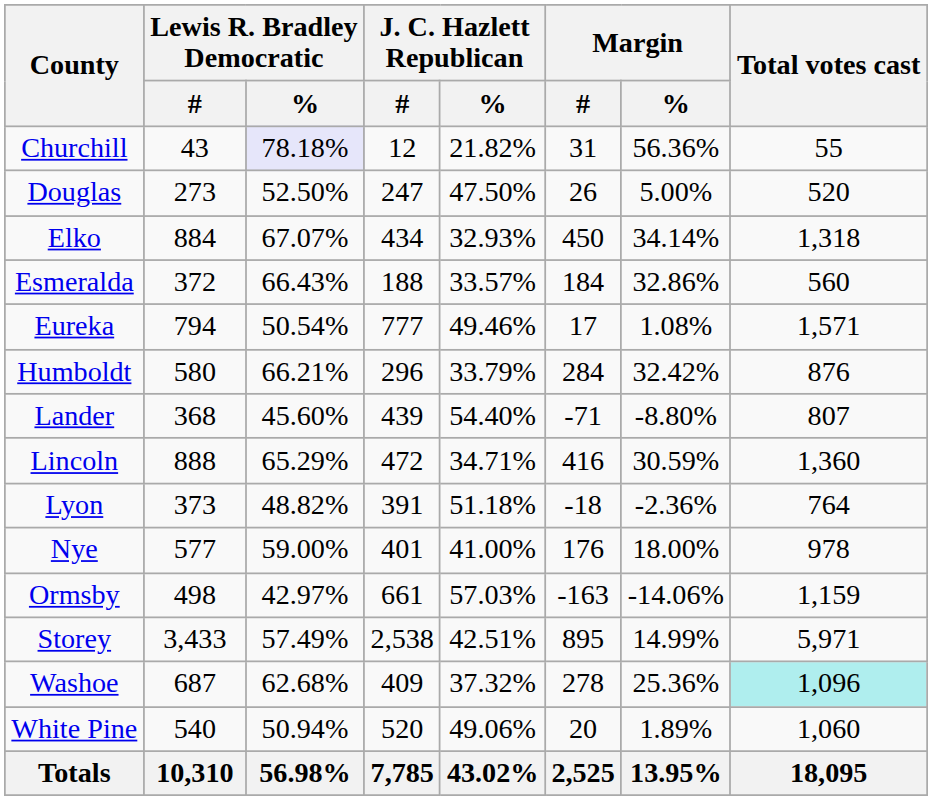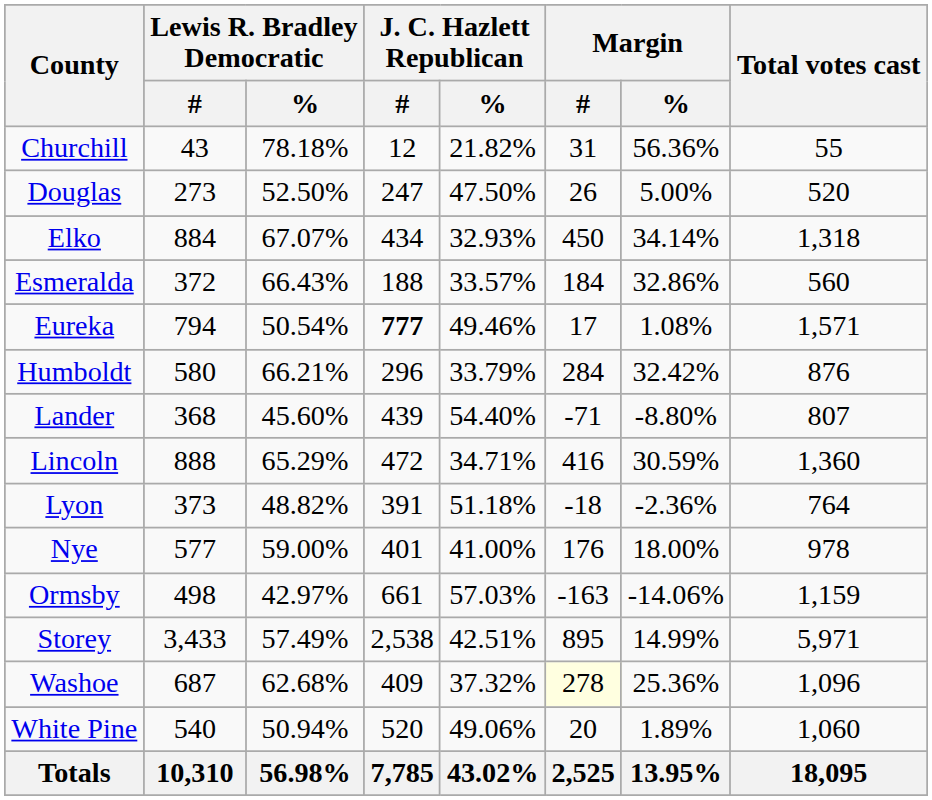Churchill | Lewis R. Bradley Democratic / %: lavender background -> no background
Eureka | J. C. Hazlett Republican / #: normal -> bold
Washoe | Margin / #: no background -> lightyellow background
Washoe | Total votes cast: paleturquoise background -> no background
